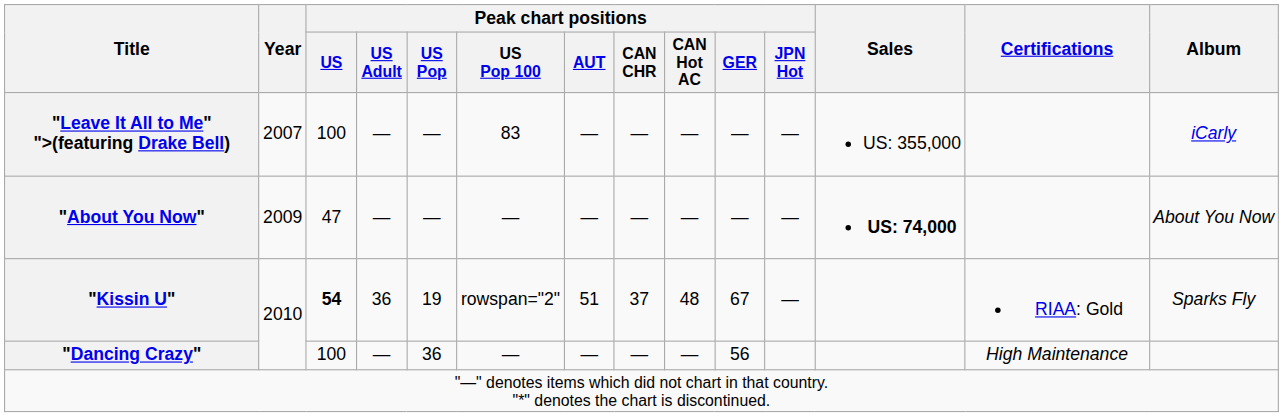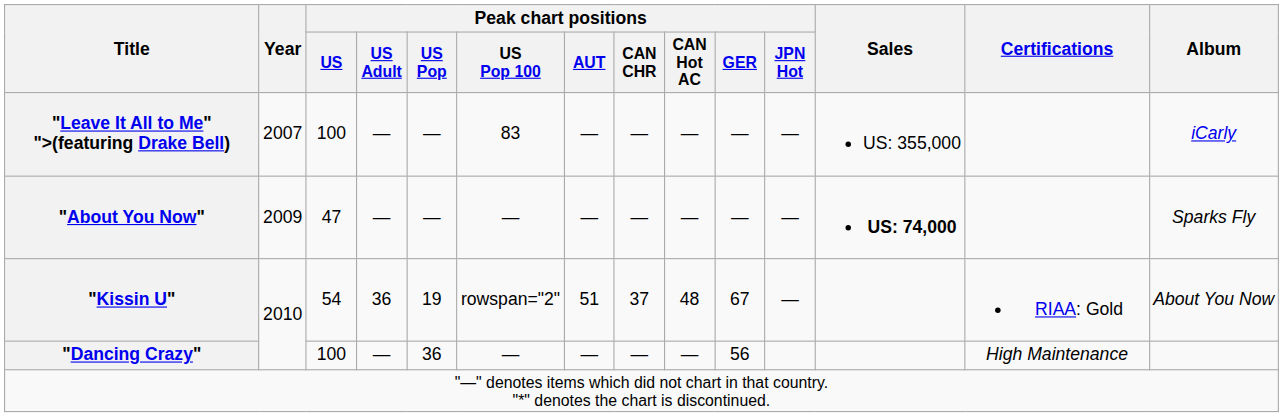"About You Now" | Album: About You Now -> Sparks Fly
"Kissin U" | Peak chart positions / US: bold -> normal
"Kissin U" | Album: Sparks Fly -> About You Now
